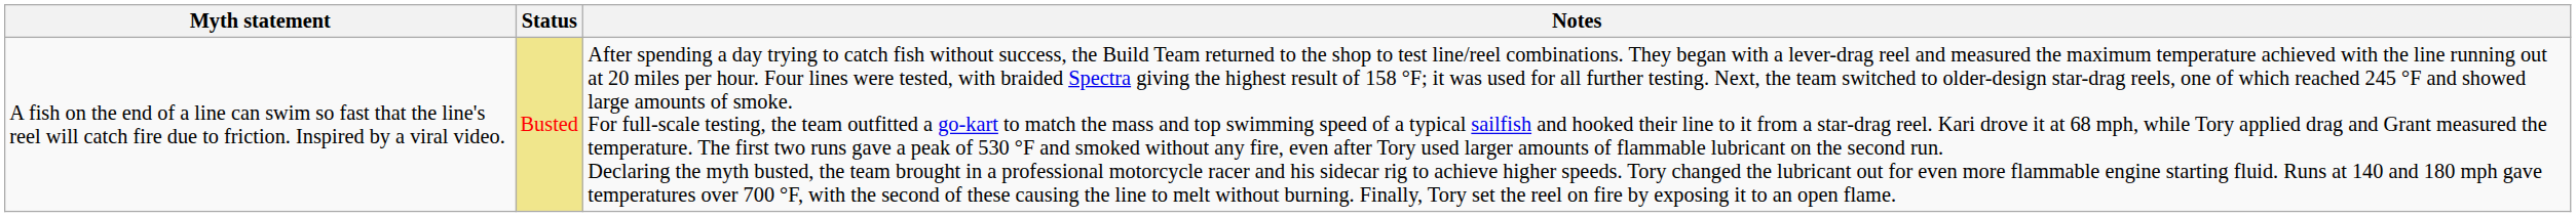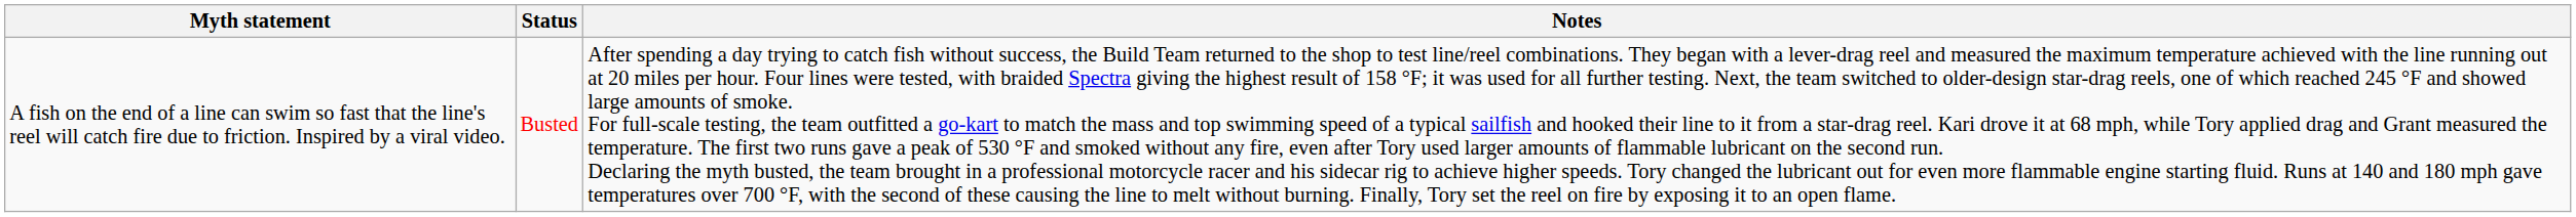row 2 | Status: khaki background -> no background
